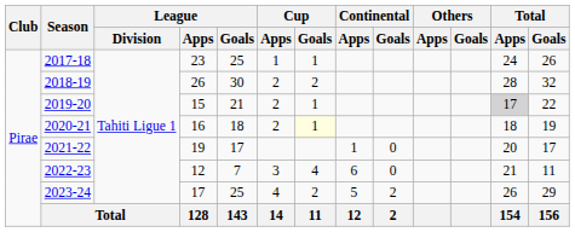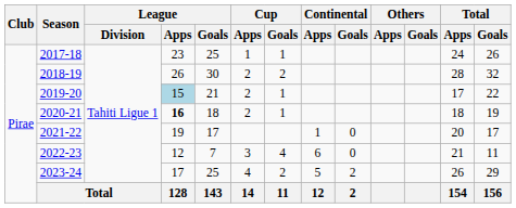2019-20 | League / Apps: no background -> lightblue background
2019-20 | Total / Apps: lightgrey background -> no background
2020-21 | League / Apps: normal -> bold
2020-21 | Cup / Goals: lightyellow background -> no background
